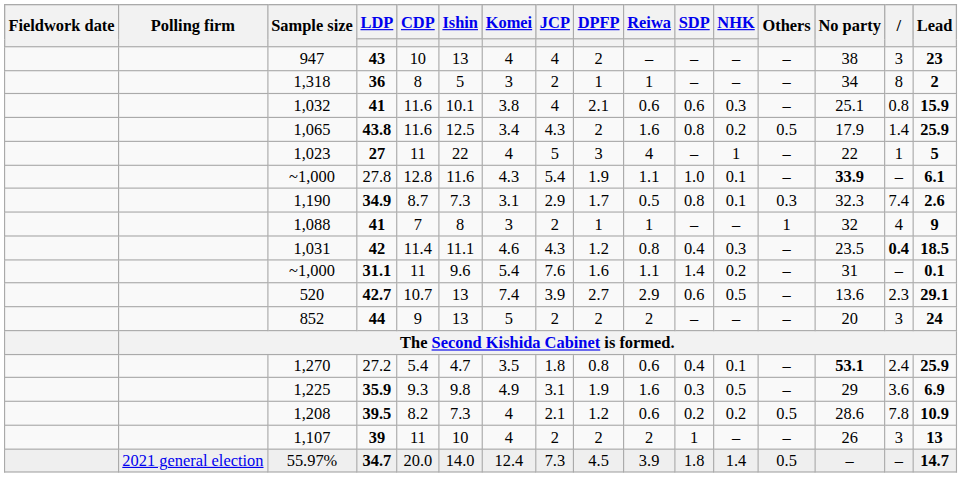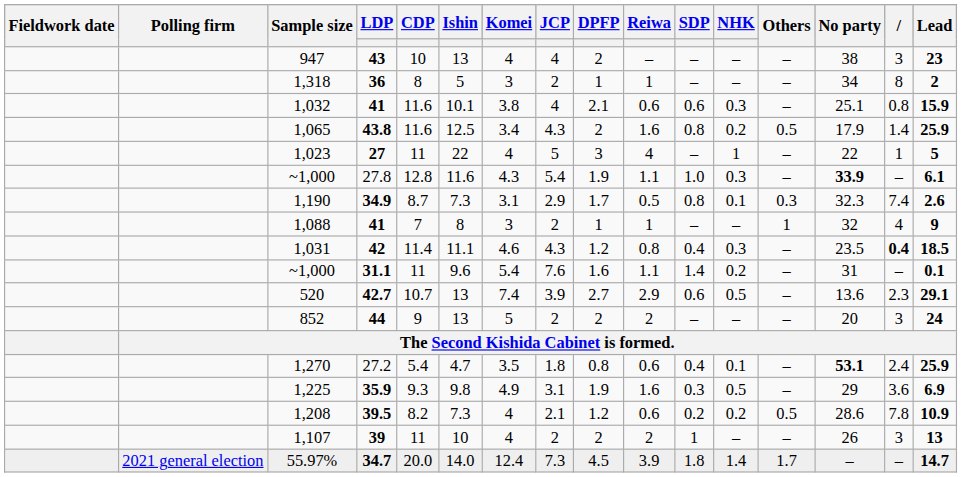~1,000 / 27.8 | NHK: 0.1 -> 0.3
55.97% | Others: 0.5 -> 1.7
